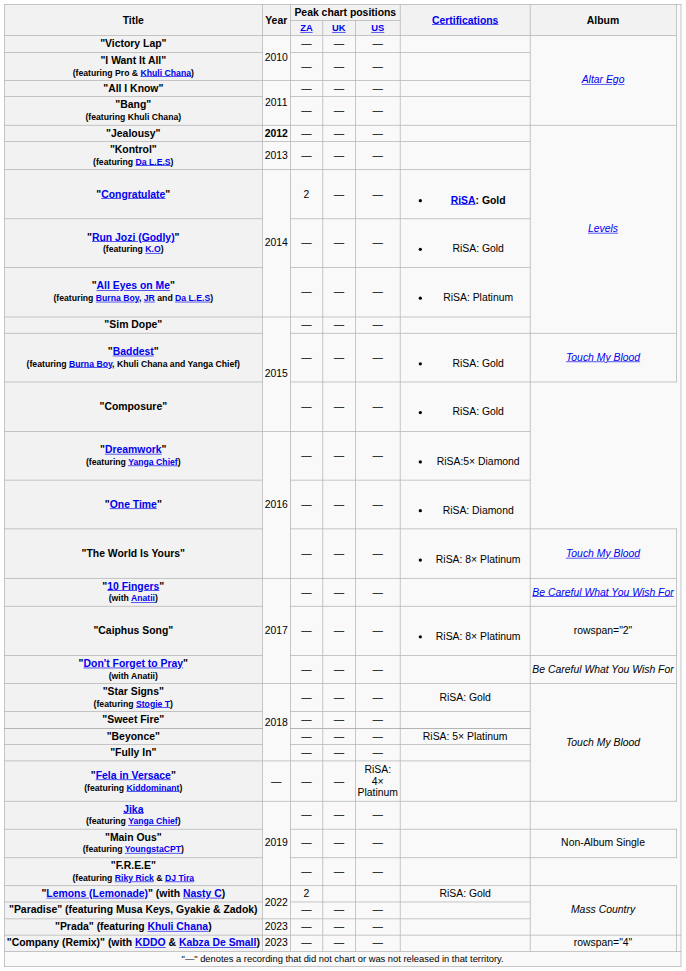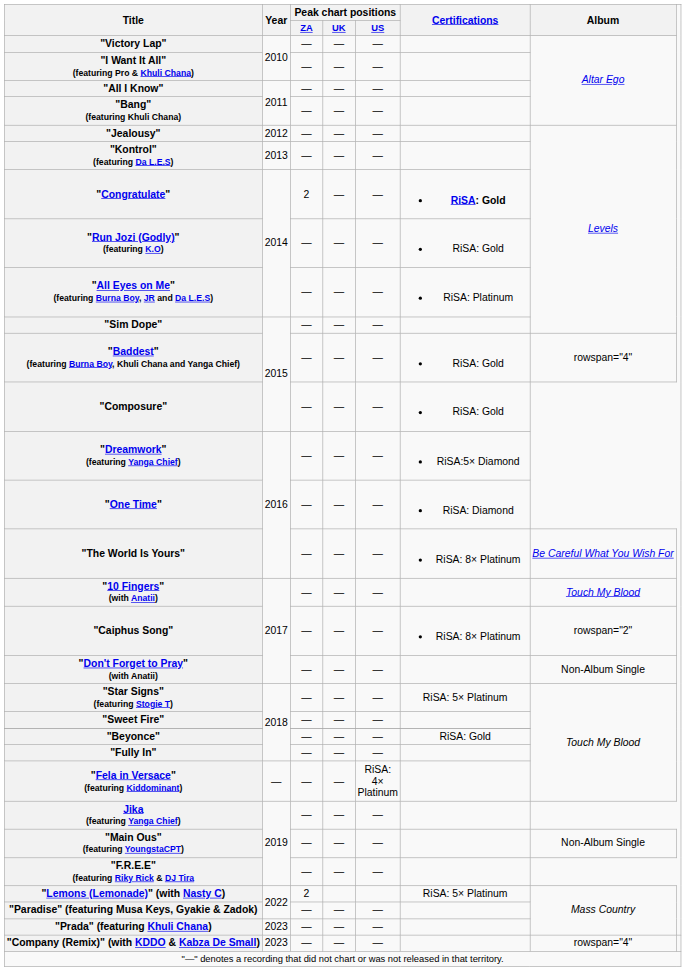"Jealousy" | Year: bold -> normal
"Baddest" (featuring Burna Boy, Khuli Chana and Yanga Chief) | Album: Touch My Blood -> rowspan="4"
"The World Is Yours" | Album: Touch My Blood -> Be Careful What You Wish For
"10 Fingers" (with Anatii) | Album: Be Careful What You Wish For -> Touch My Blood
"Don't Forget to Pray" (with Anatii) | Album: Be Careful What You Wish For -> Non-Album Single
"Star Signs" (featuring Stogie T) | Certifications: RiSA: Gold -> RiSA: 5× Platinum
"Beyonce" | Certifications: RiSA: 5× Platinum -> RiSA: Gold
"Lemons (Lemonade)" (with Nasty C) | Certifications: RiSA: Gold -> RiSA: 5× Platinum
